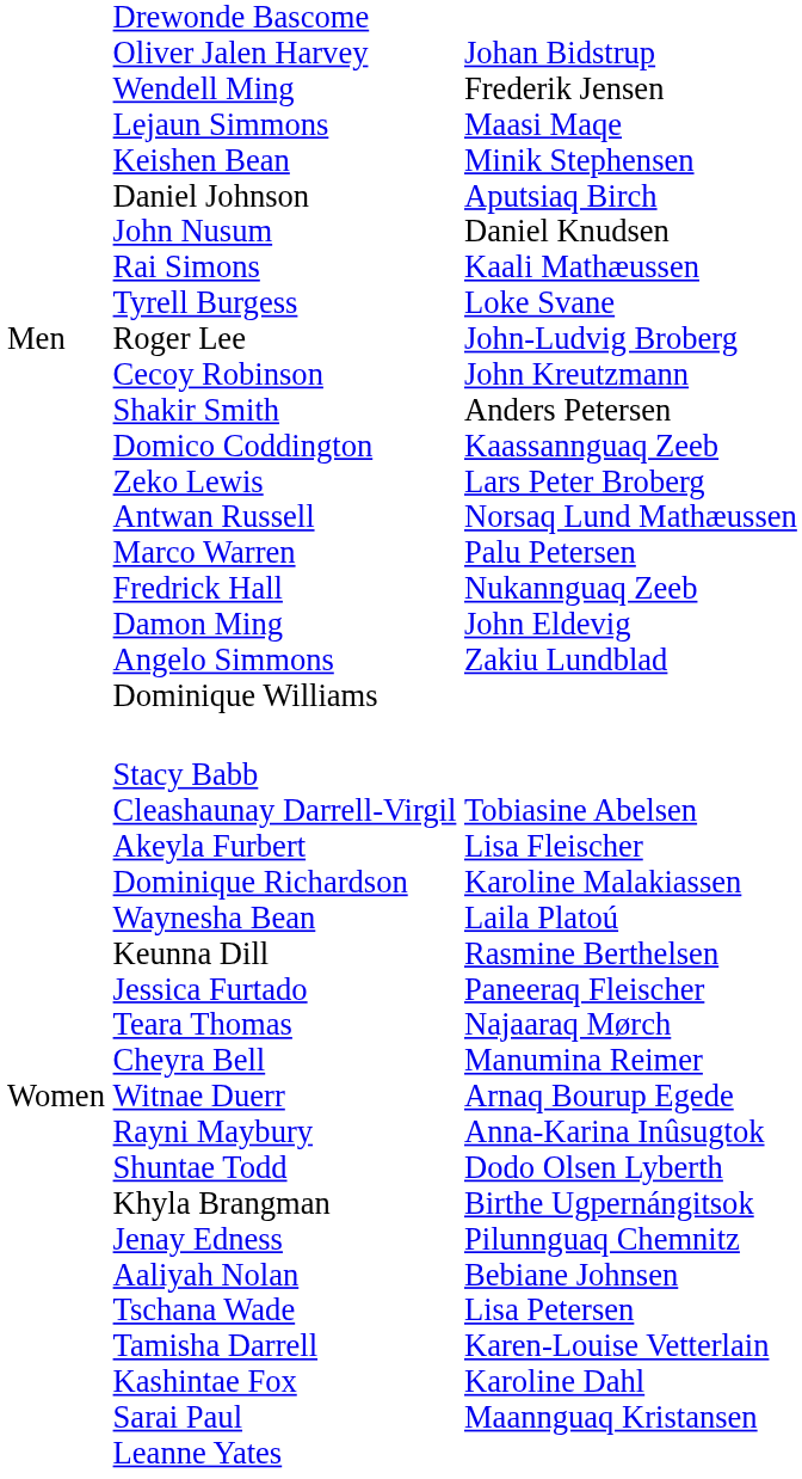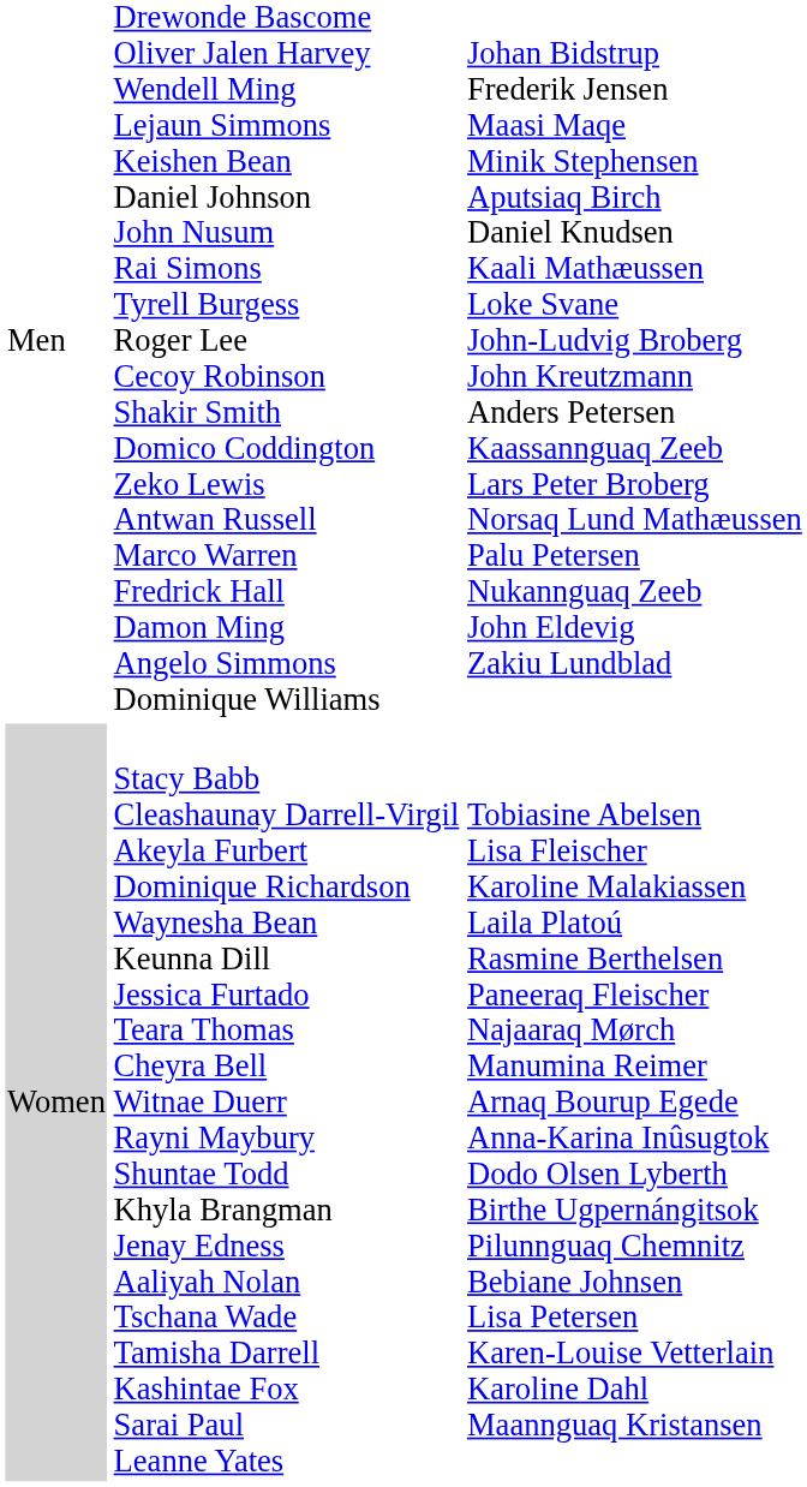Women | column 1: no background -> lightgrey background
